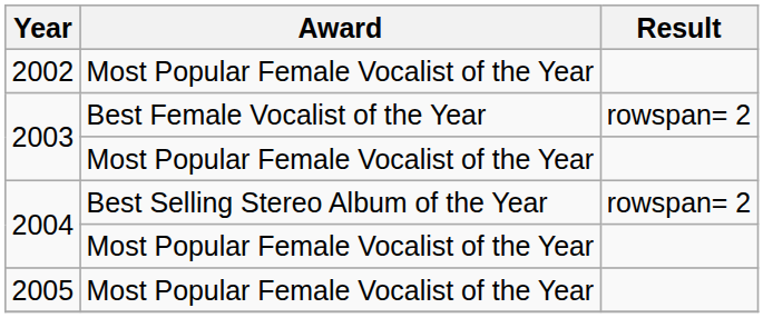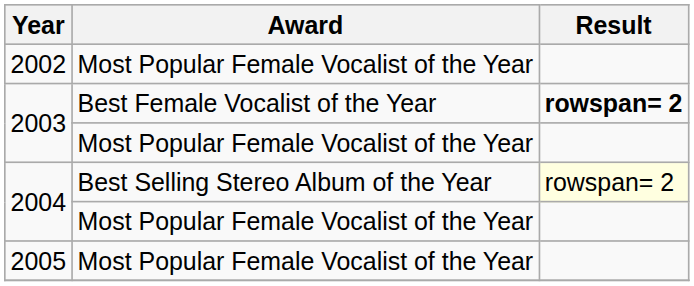2003 / Best Female Vocalist of the Year | Result: normal -> bold
2004 / Best Selling Stereo Album of the Year | Result: no background -> lightyellow background
